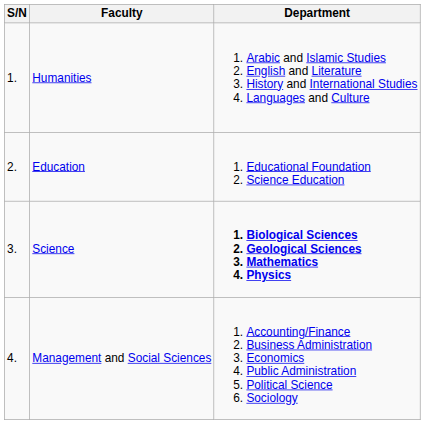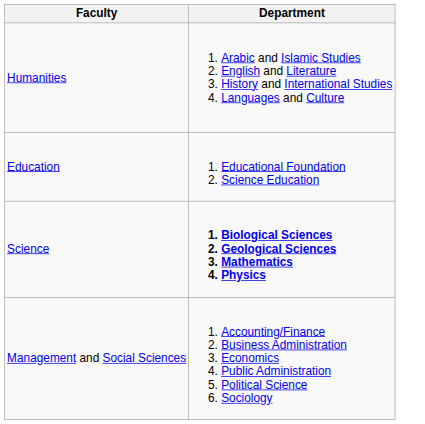- column: S/N | 1. | 2. | 3. | 4.
